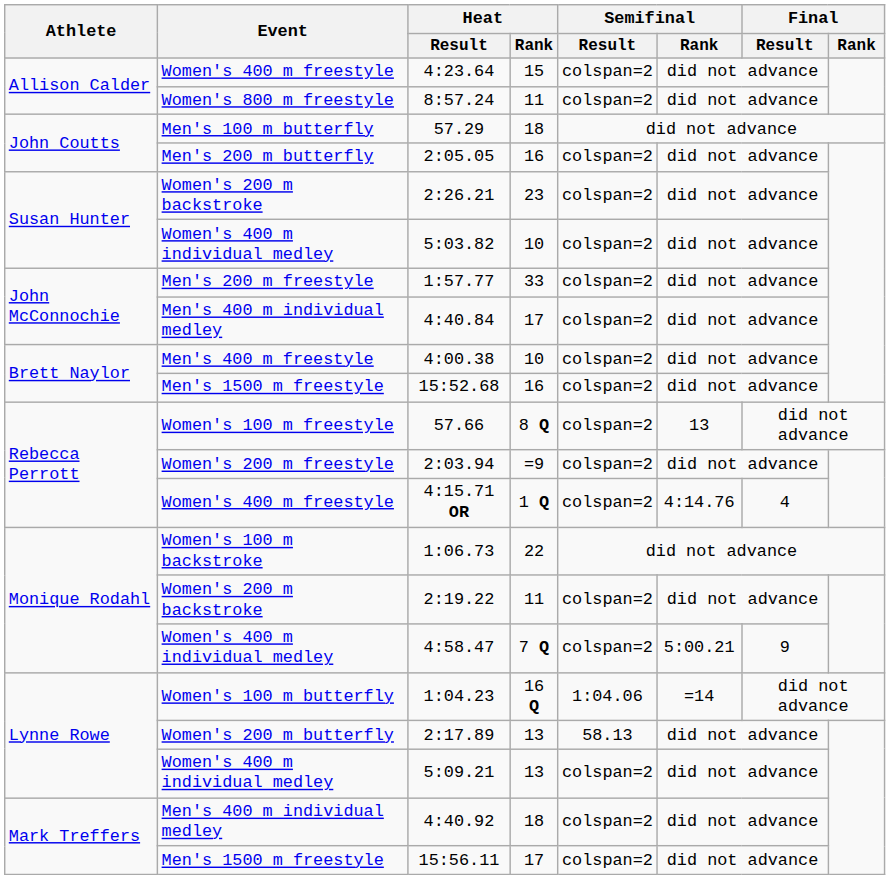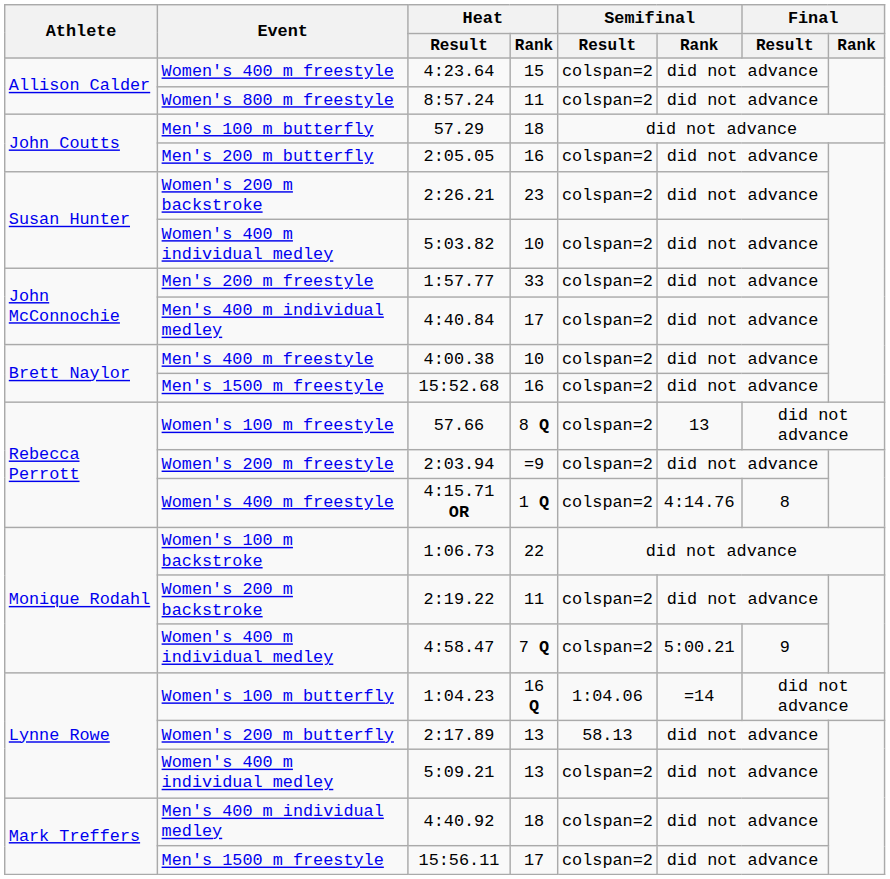4:15.71 OR | Final / Result: 4 -> 8
